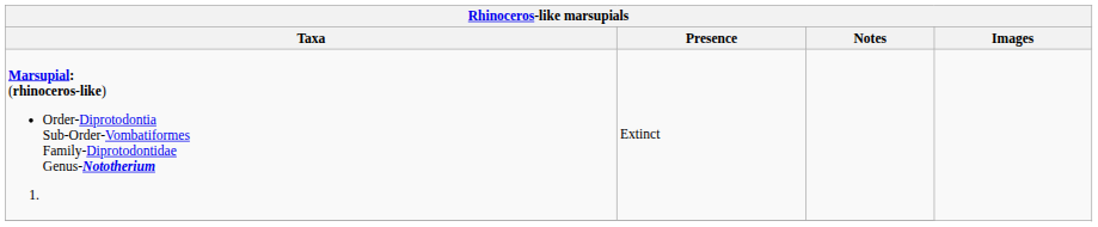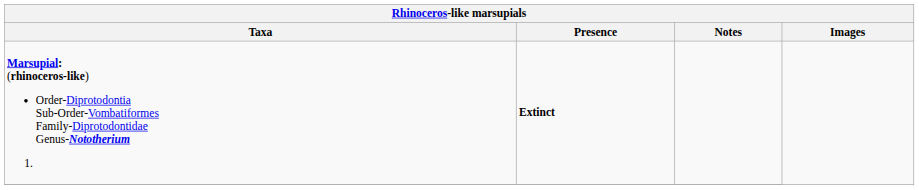row 3 | Presence: normal -> bold
